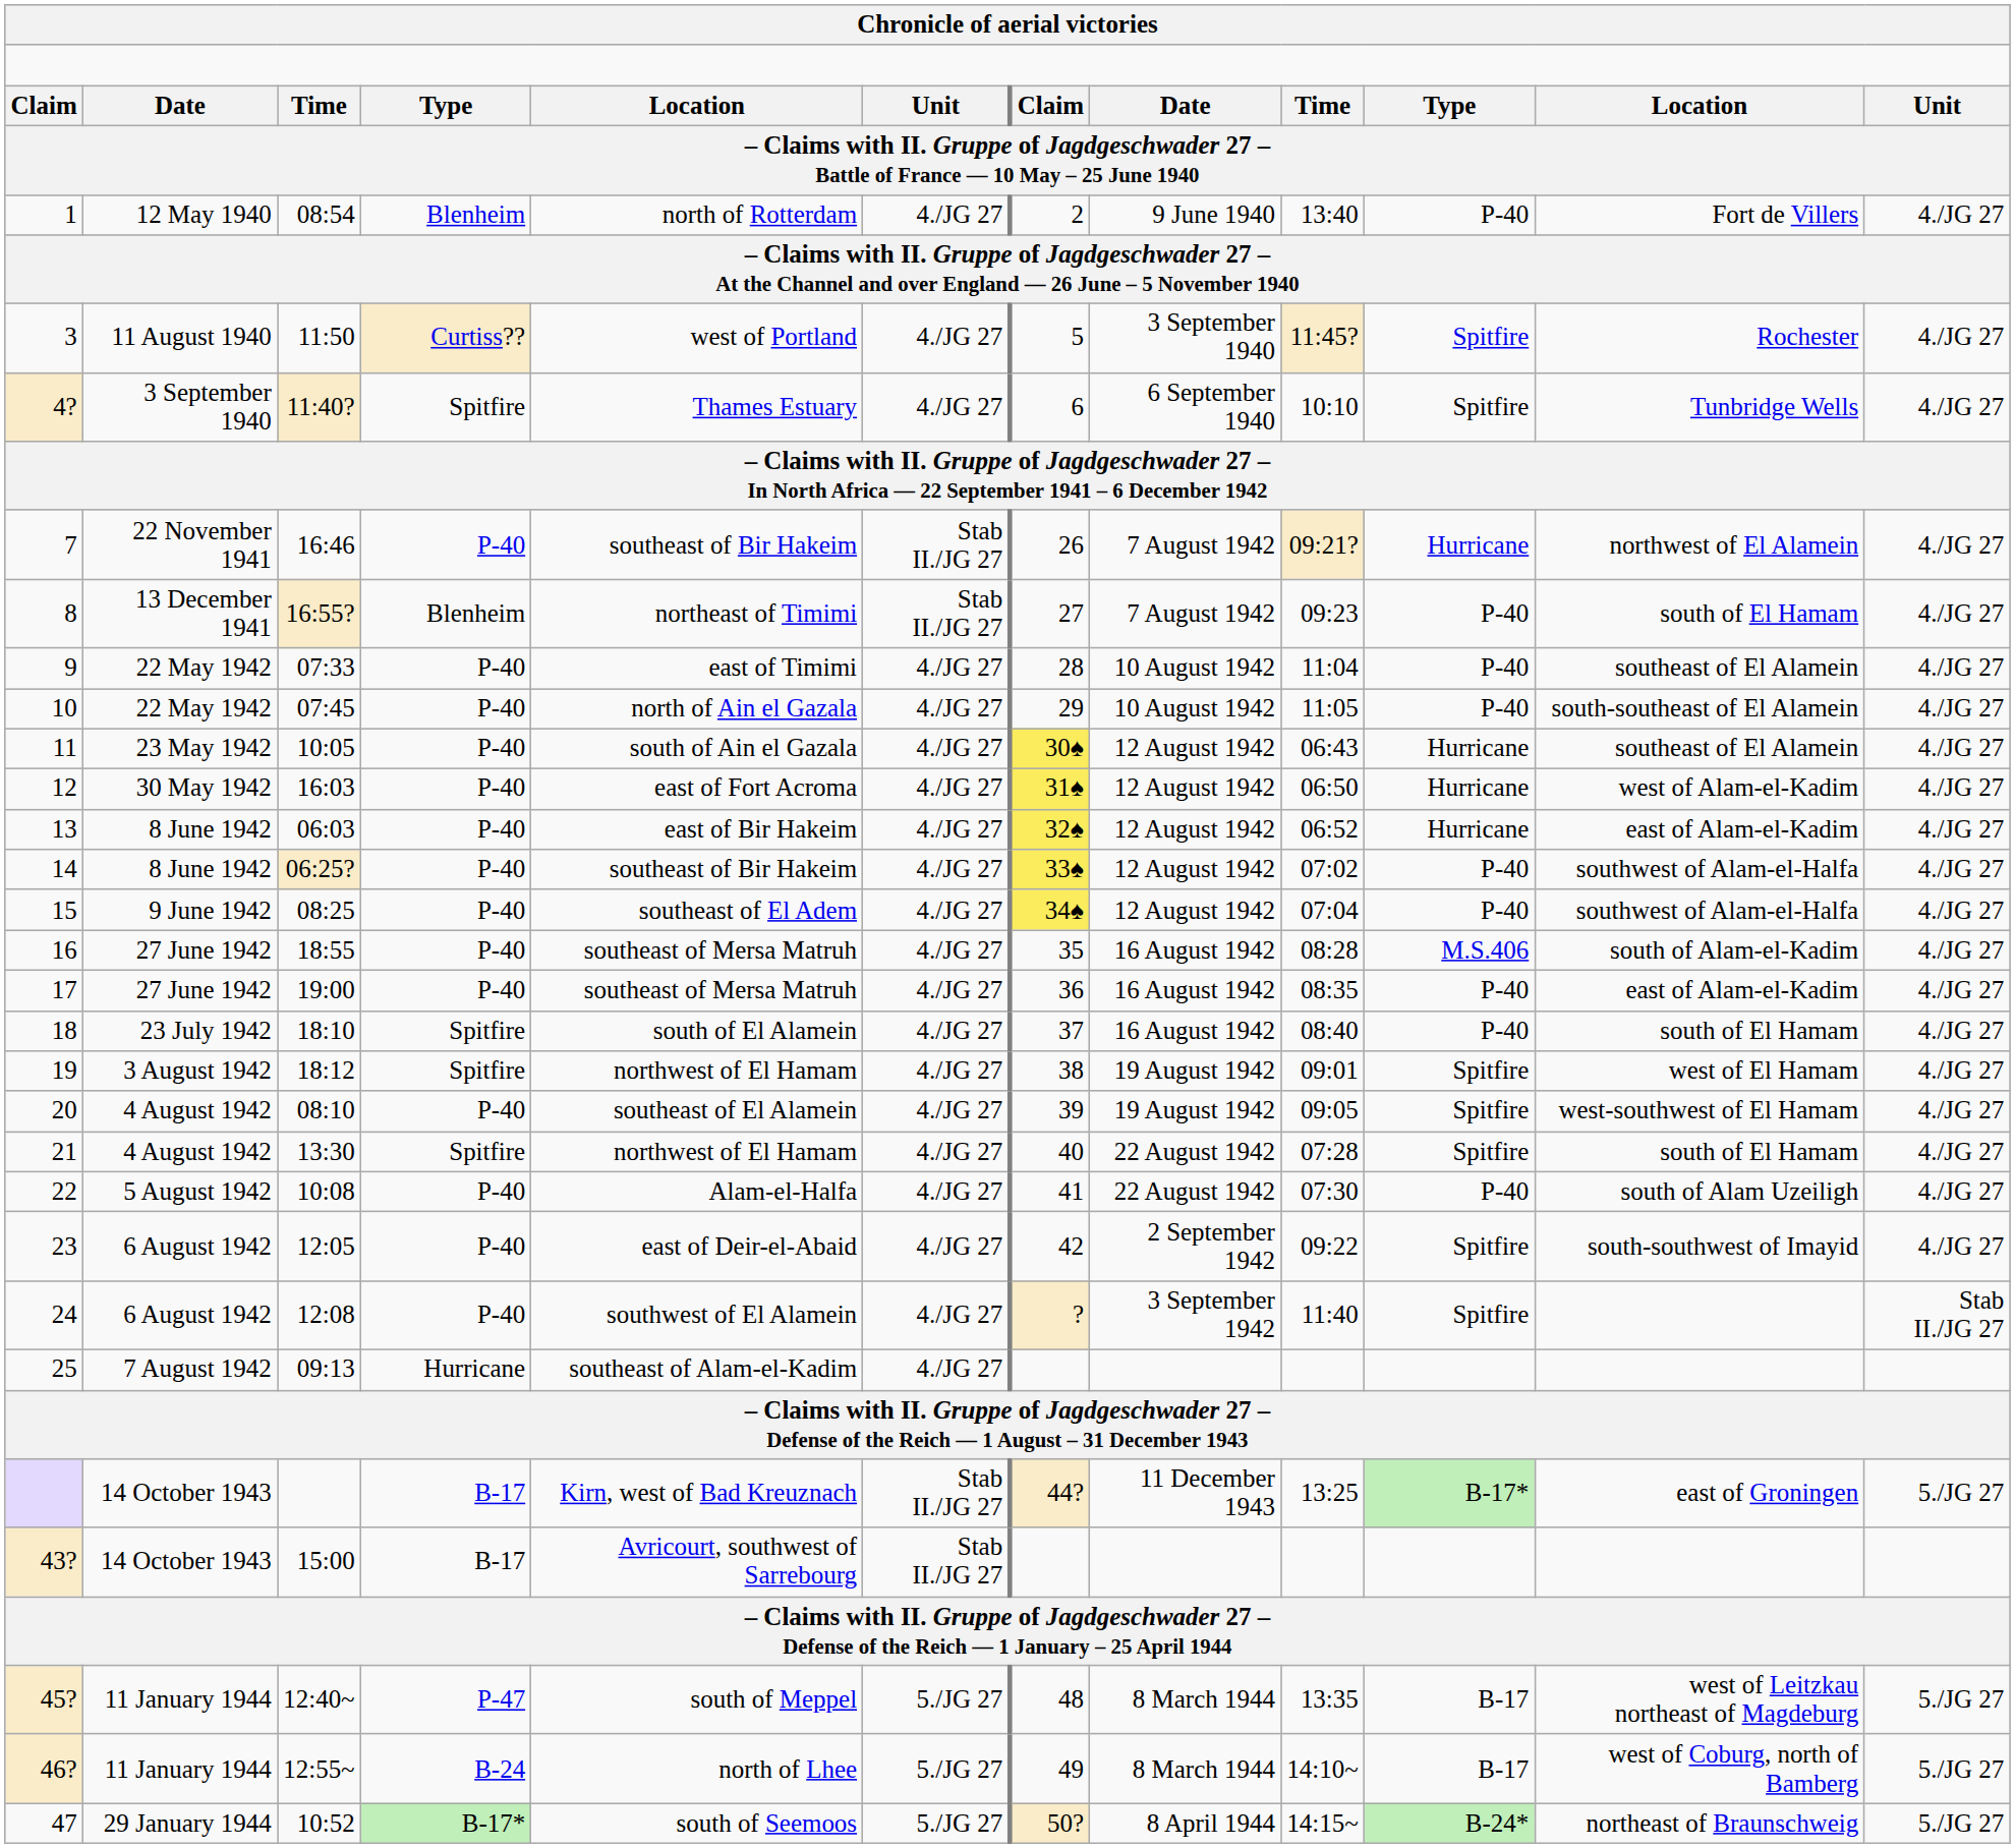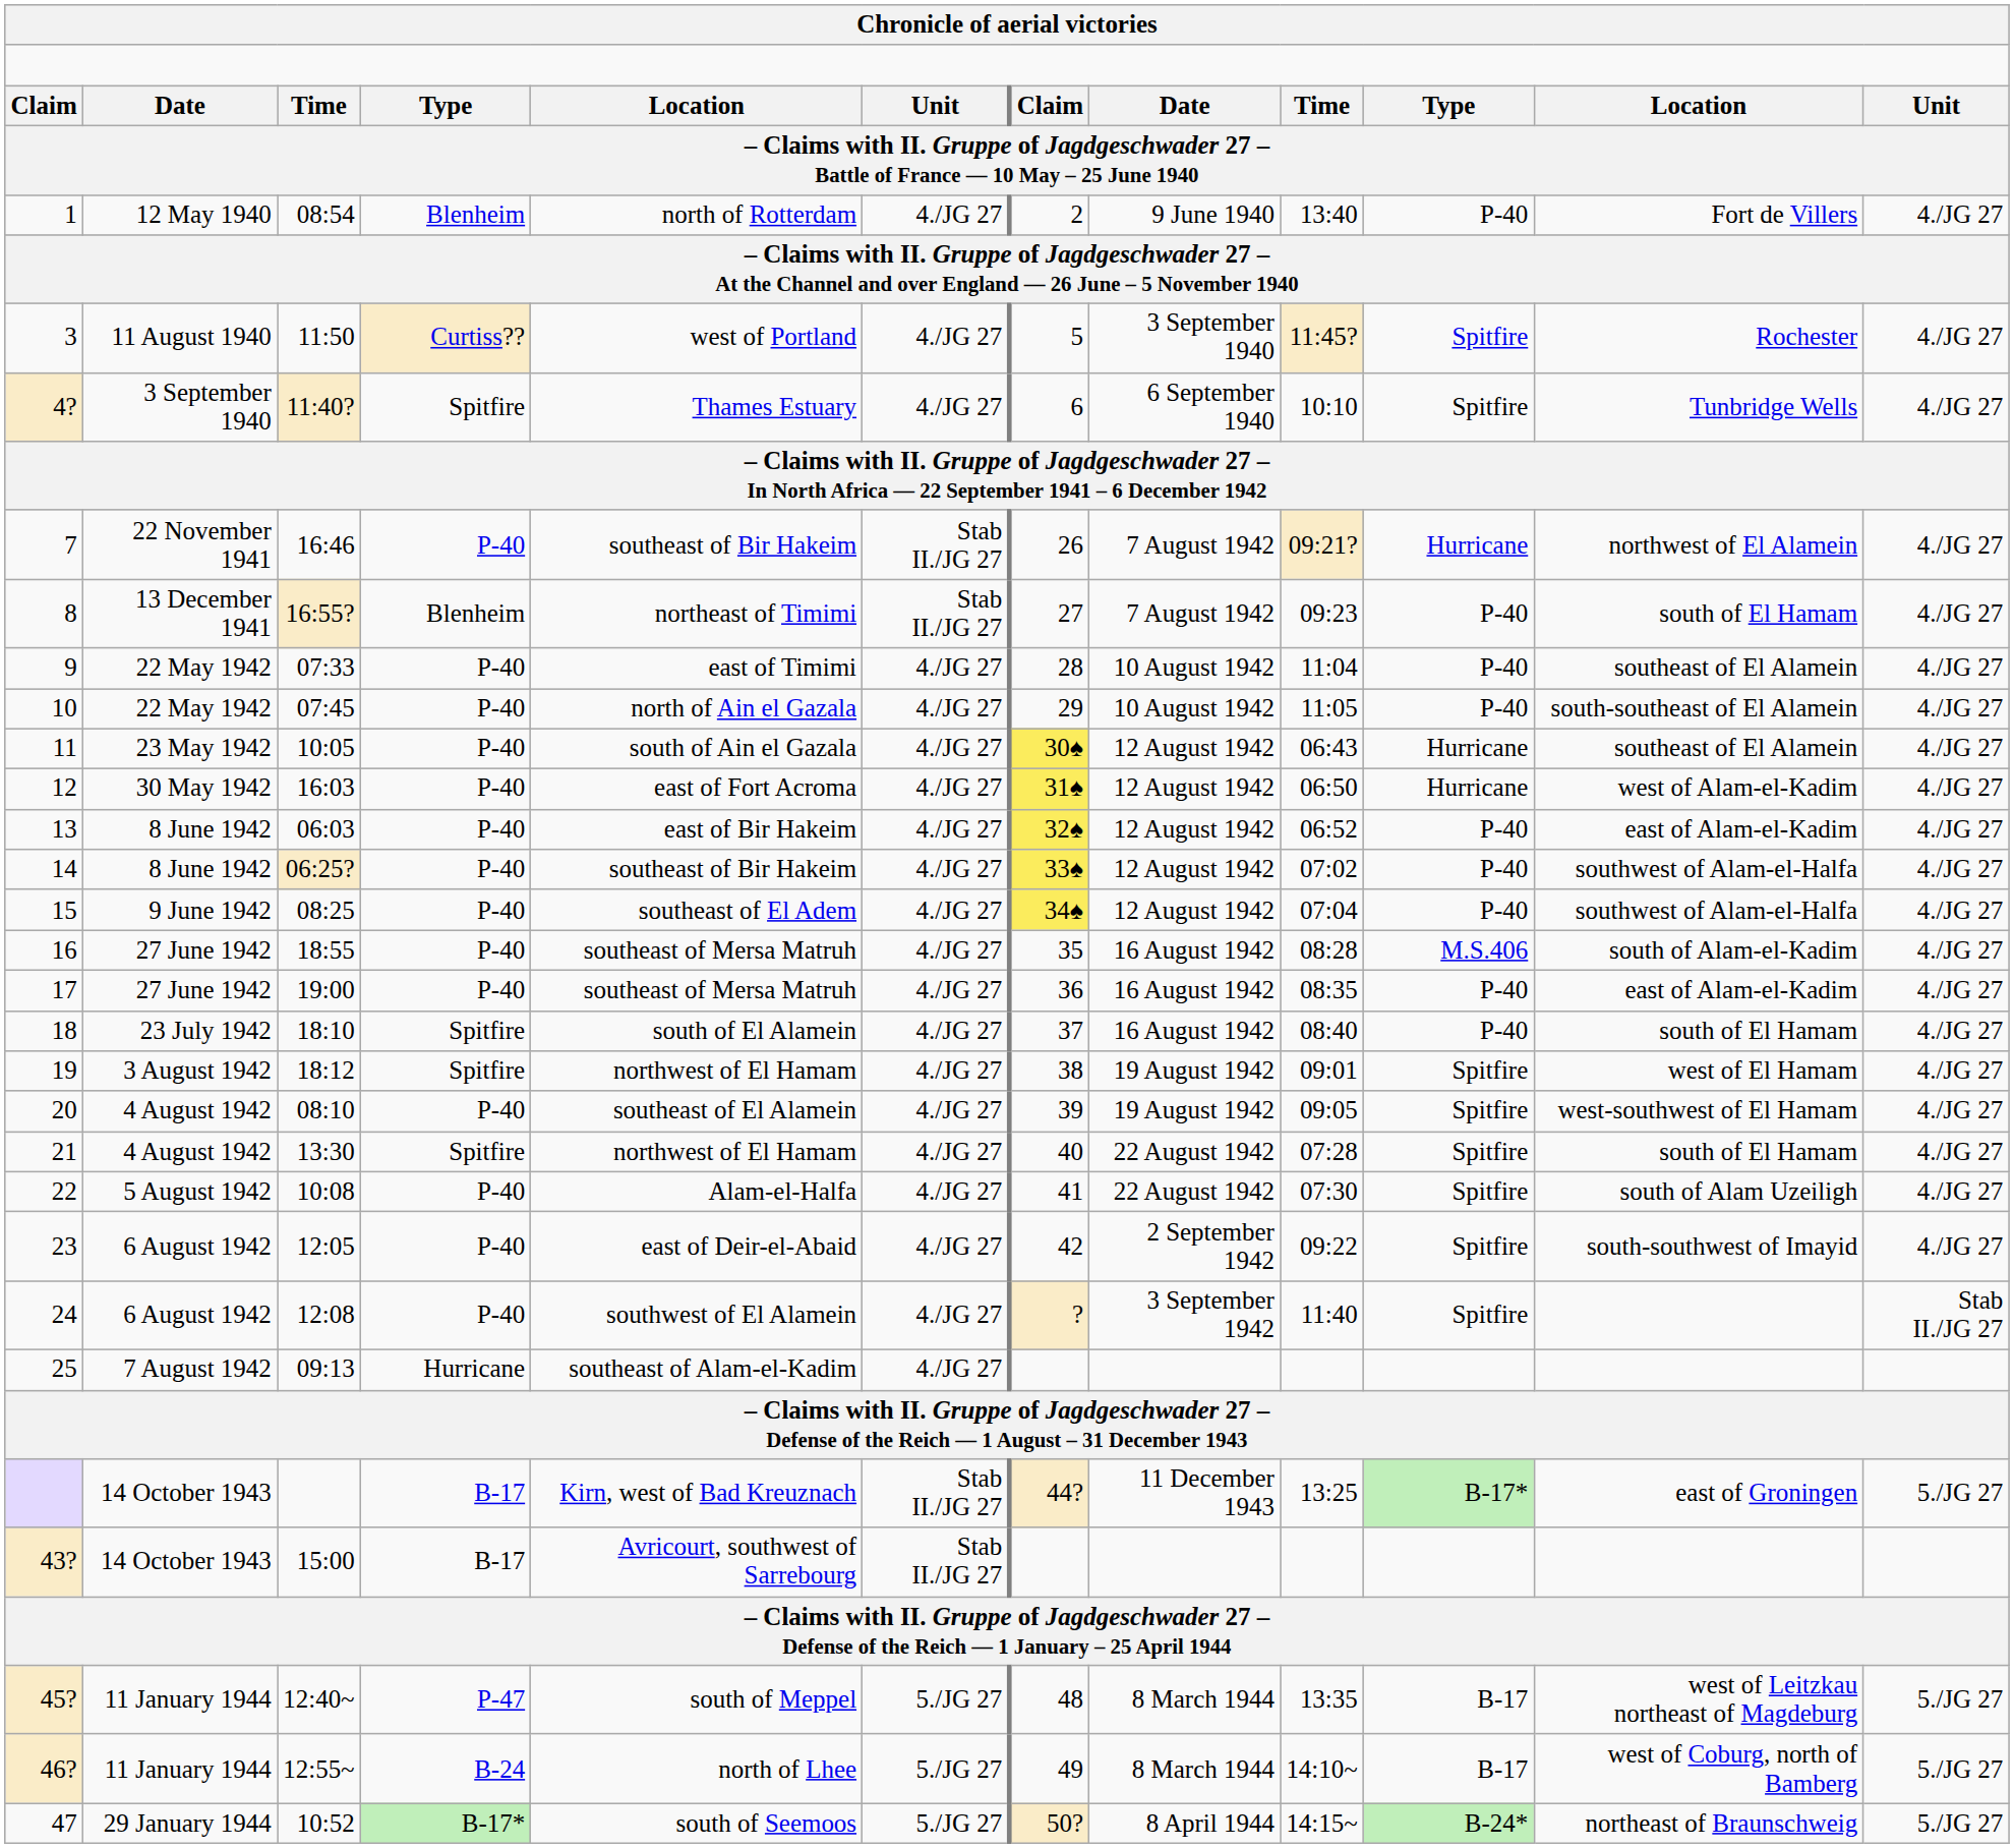13 | column 10: Hurricane -> P-40
22 | column 10: P-40 -> Spitfire
